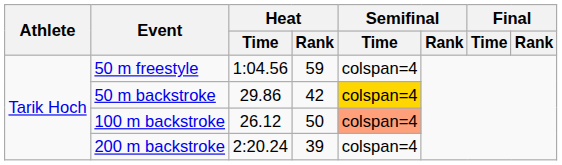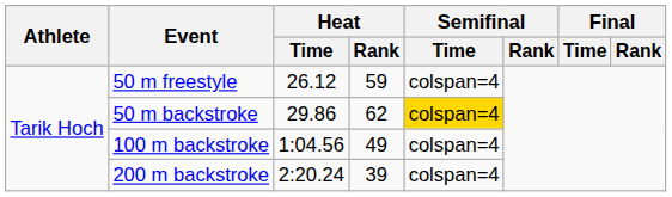50 m freestyle | Heat / Time: 1:04.56 -> 26.12
50 m backstroke | Heat / Rank: 42 -> 62
100 m backstroke | Heat / Time: 26.12 -> 1:04.56
100 m backstroke | Heat / Rank: 50 -> 49
100 m backstroke | Semifinal / Time: lightsalmon background -> no background
